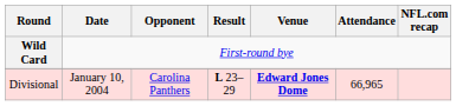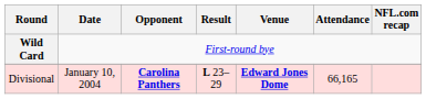Divisional | Opponent: normal -> bold
Divisional | Attendance: 66,965 -> 66,165
